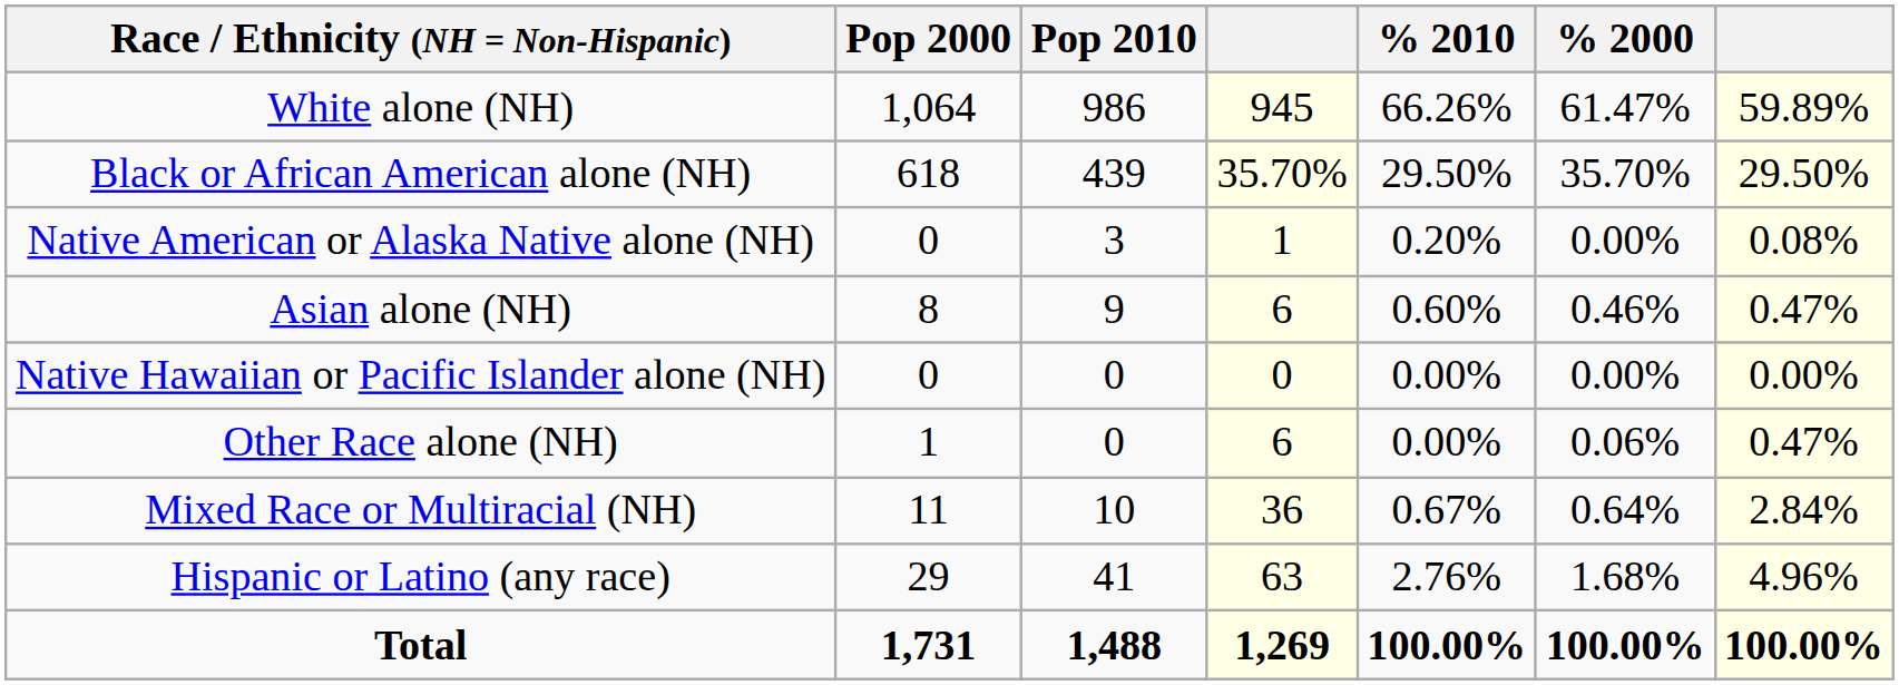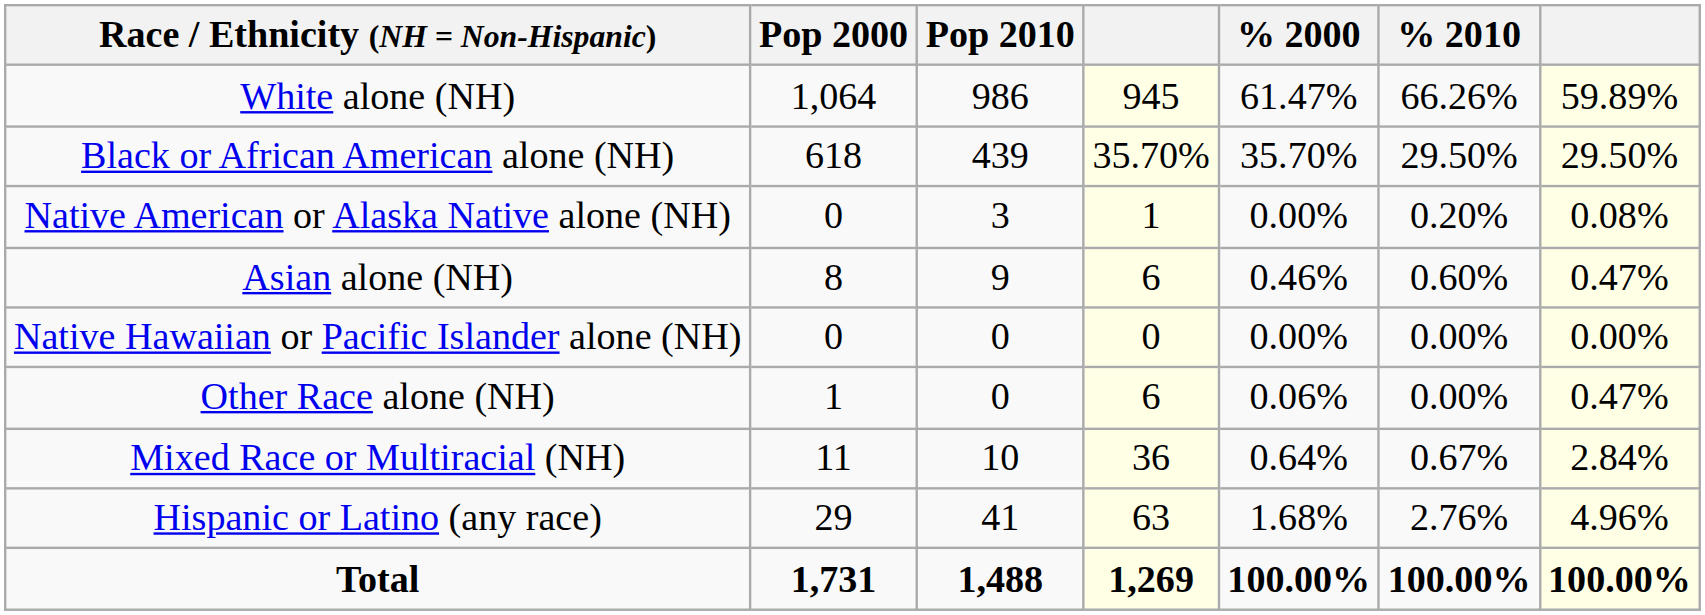columns swapped: % 2000 <-> % 2010
